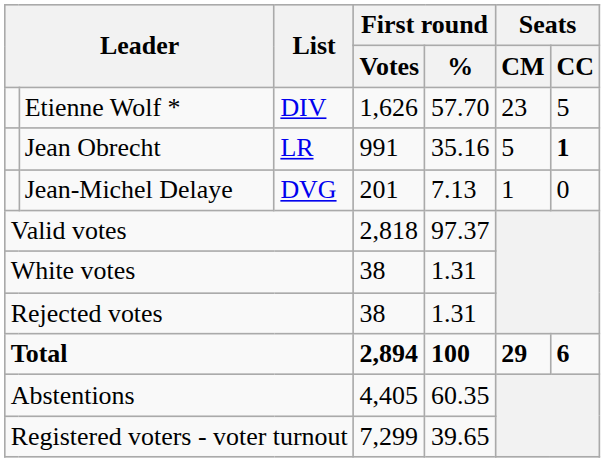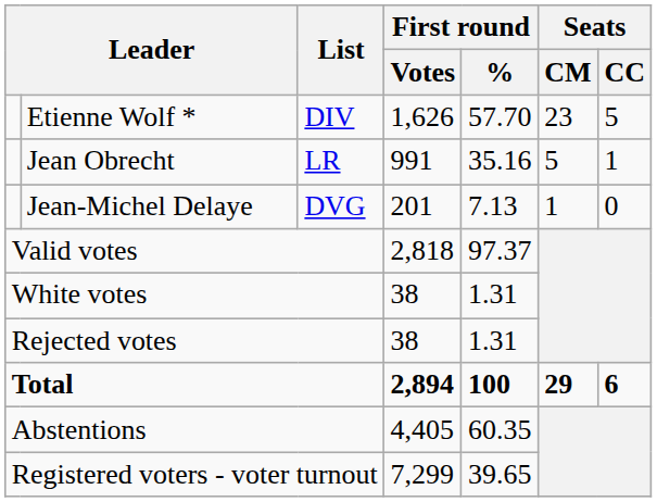Jean Obrecht | Seats / CC: bold -> normal
